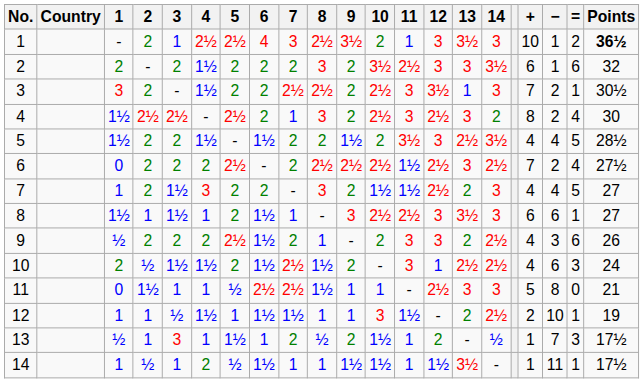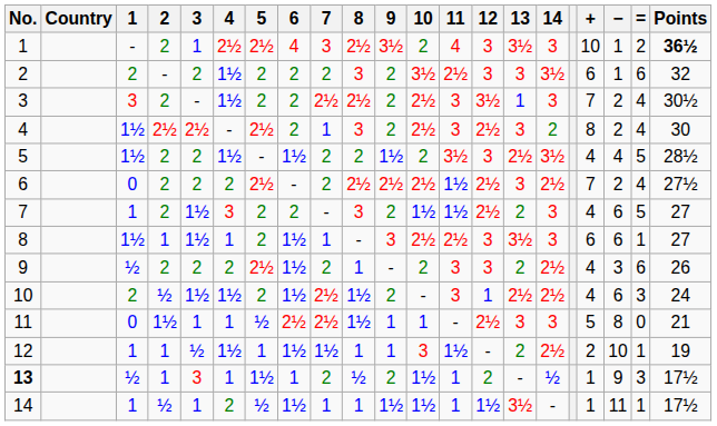row 2 | 11: 1 -> 4
row 4 | =: 1 -> 4
row 8 | −: 4 -> 6
row 14 | No.: normal -> bold
row 14 | −: 7 -> 9
